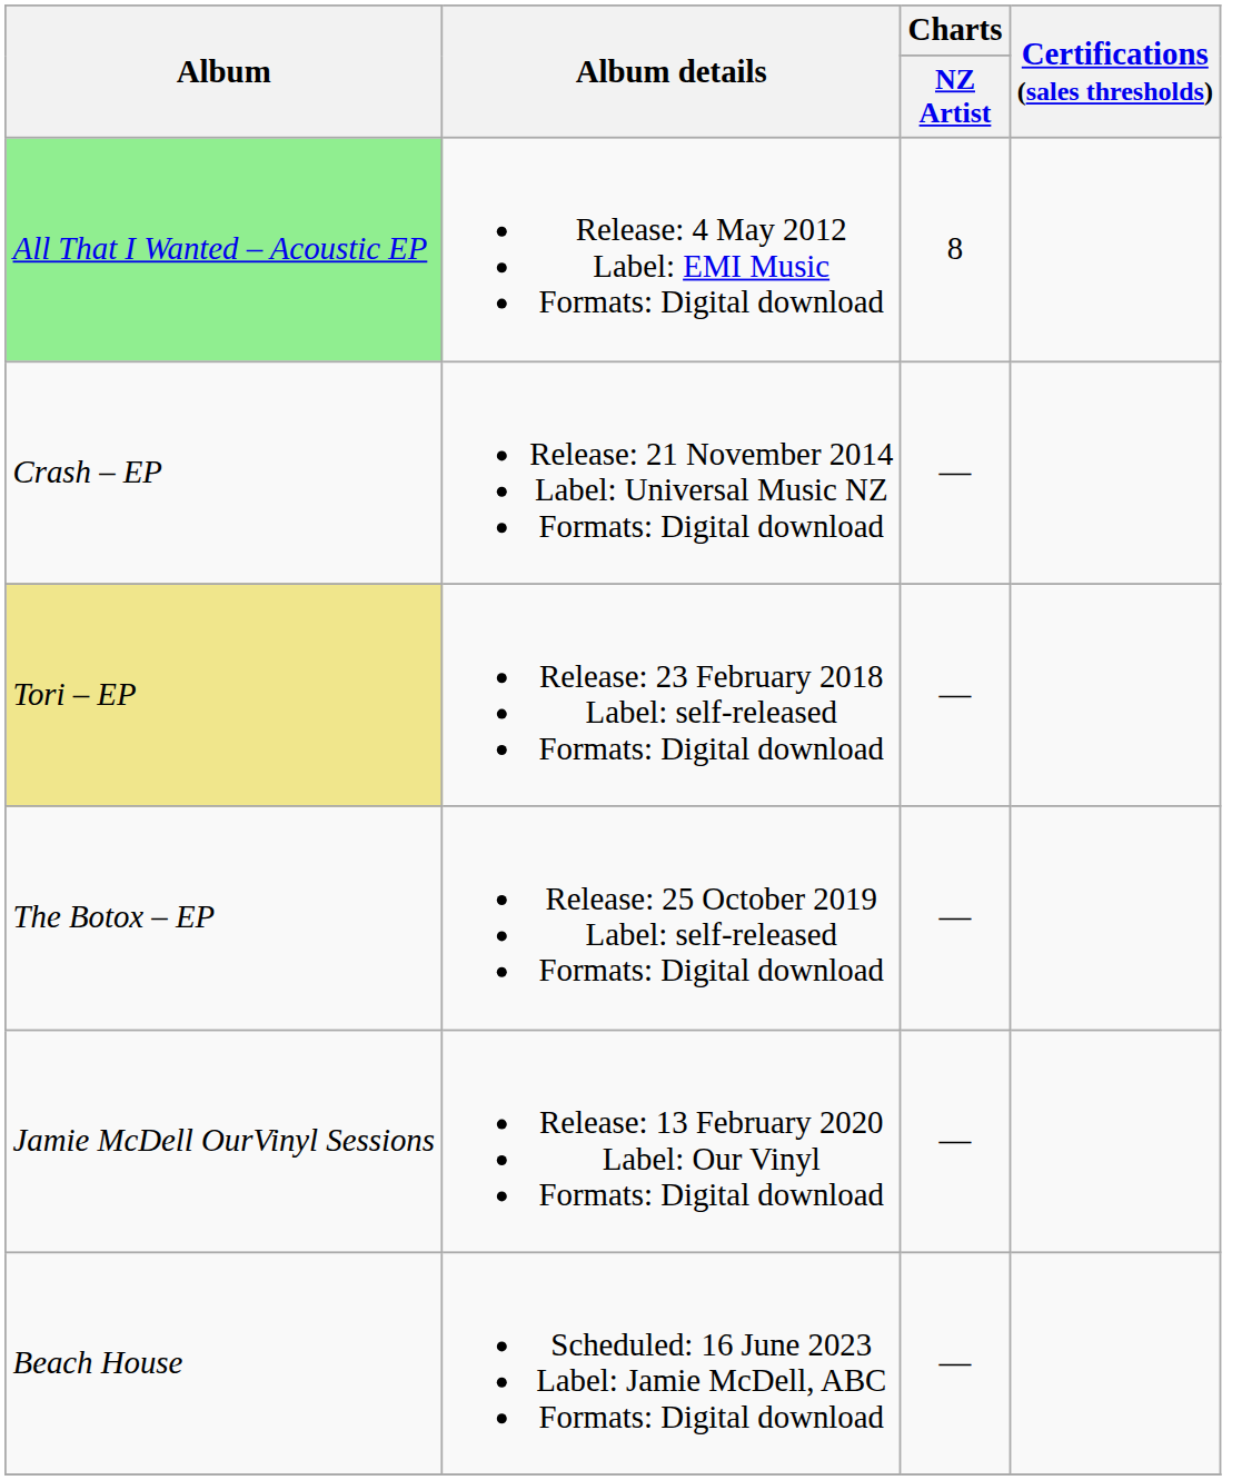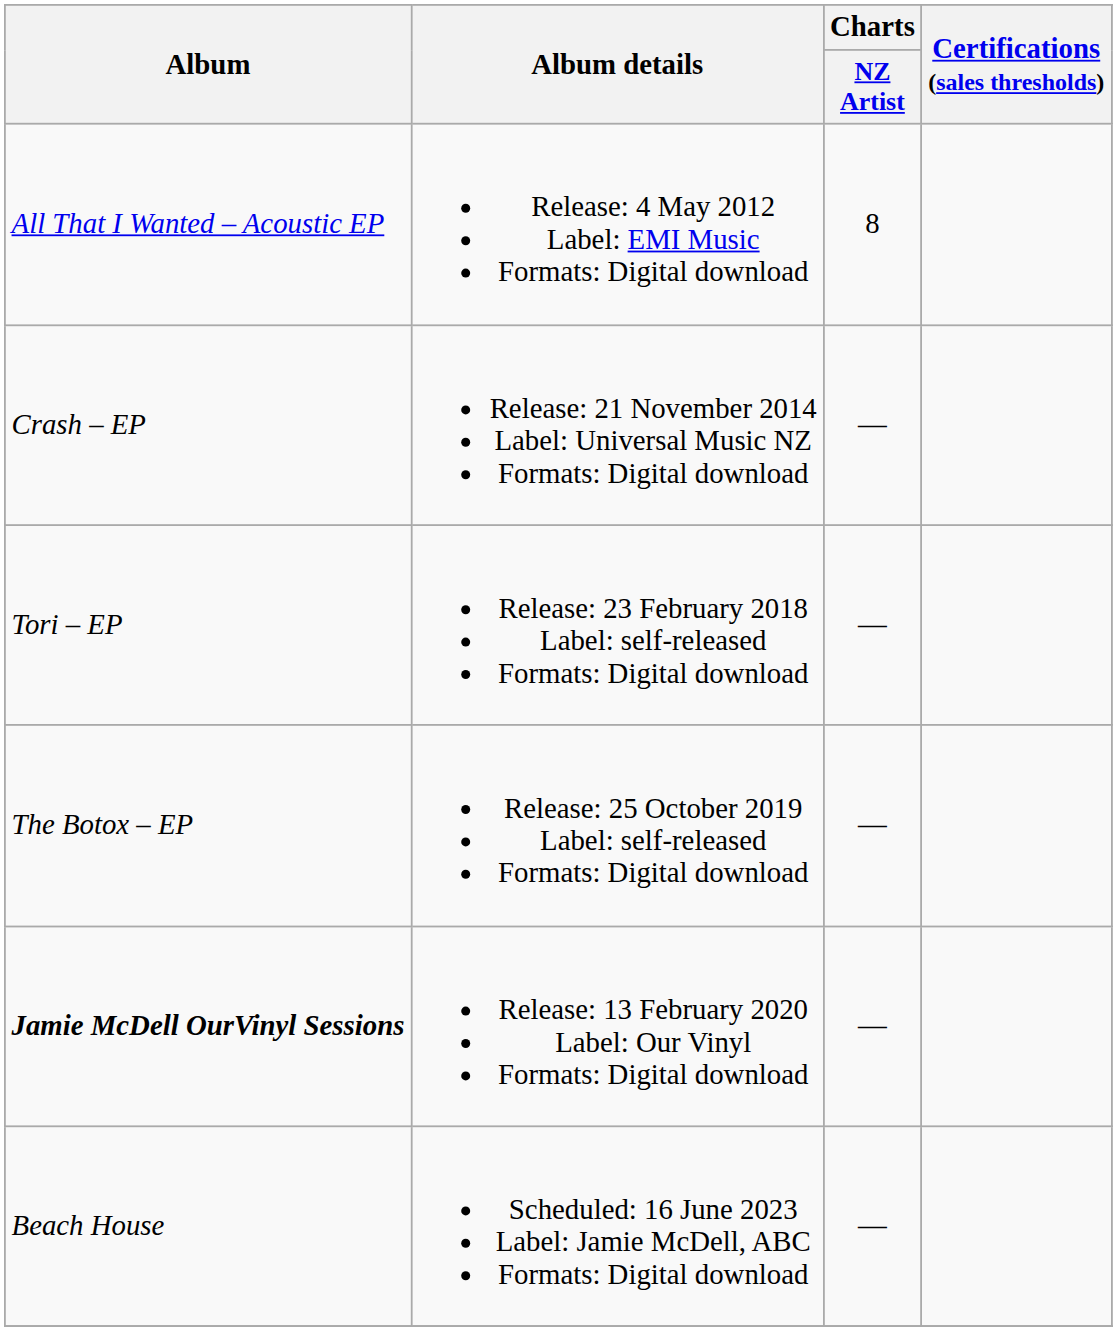All That I Wanted – Acoustic EP | Album: lightgreen background -> no background
Tori – EP | Album: khaki background -> no background
Jamie McDell OurVinyl Sessions | Album: normal -> bold
